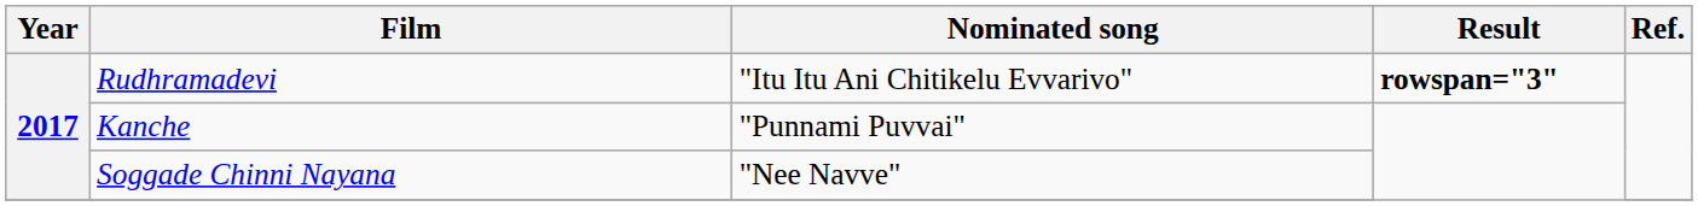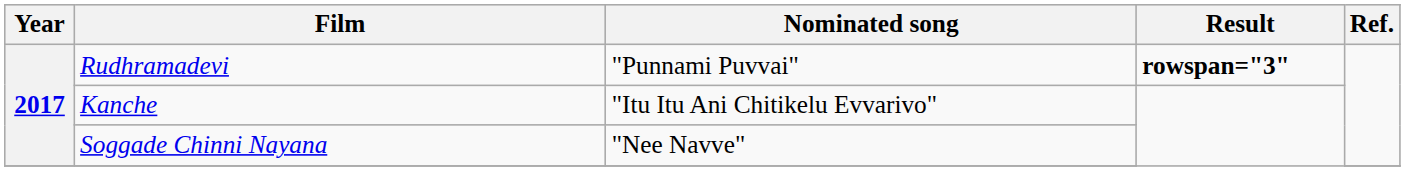Rudhramadevi | Nominated song: "Itu Itu Ani Chitikelu Evvarivo" -> "Punnami Puvvai"
Kanche | Nominated song: "Punnami Puvvai" -> "Itu Itu Ani Chitikelu Evvarivo"
